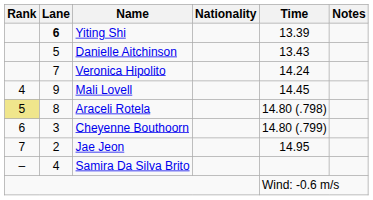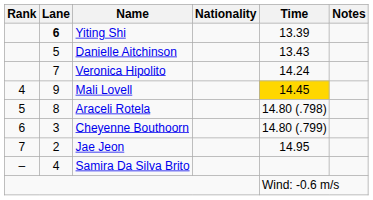Mali Lovell | Time: no background -> gold background
Araceli Rotela | Rank: khaki background -> no background
